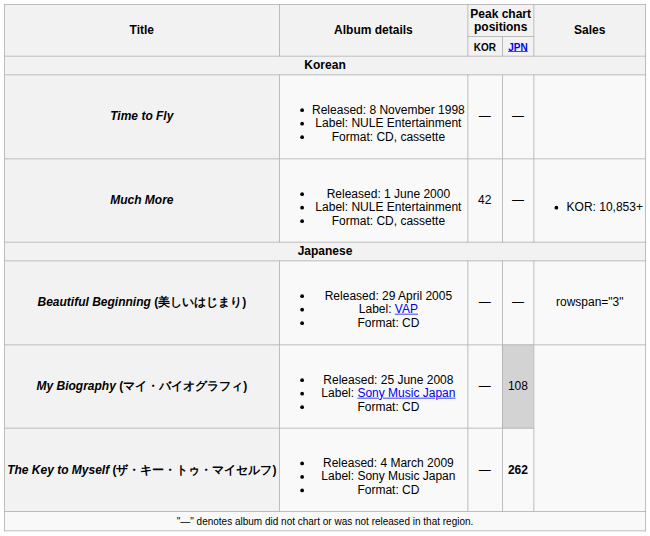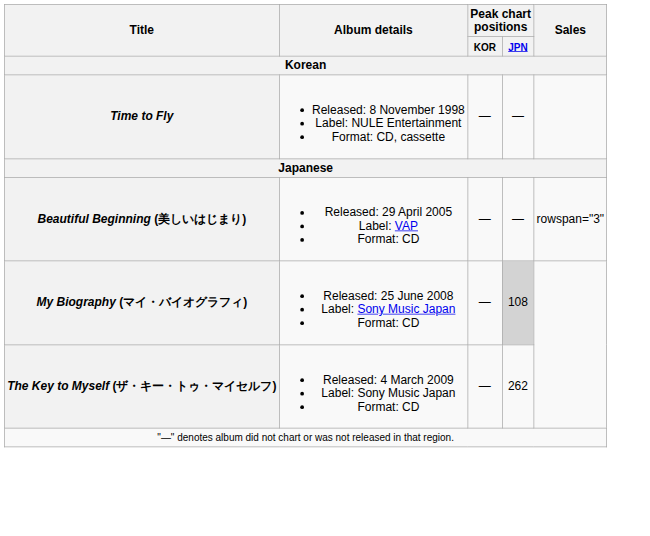- row: Much More | Released: 1 June 2000 Label: NULE Entertainment Format: CD, cassette | 42 | — | KOR: 10,853+
The Key to Myself (ザ・キー・トゥ・マイセルフ) | Peak chart positions / JPN: bold -> normal
